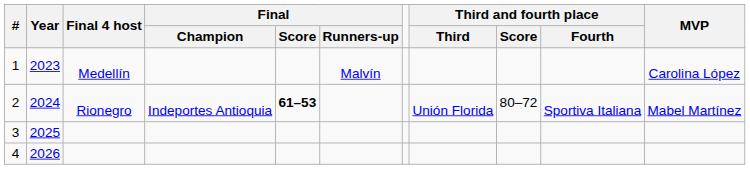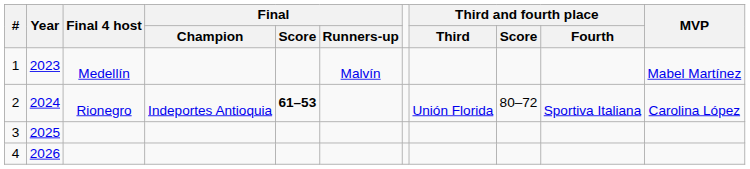1 | MVP: Carolina López -> Mabel Martínez
2 | MVP: Mabel Martínez -> Carolina López
